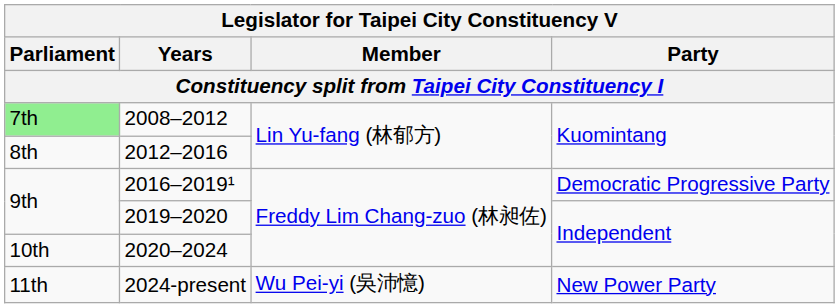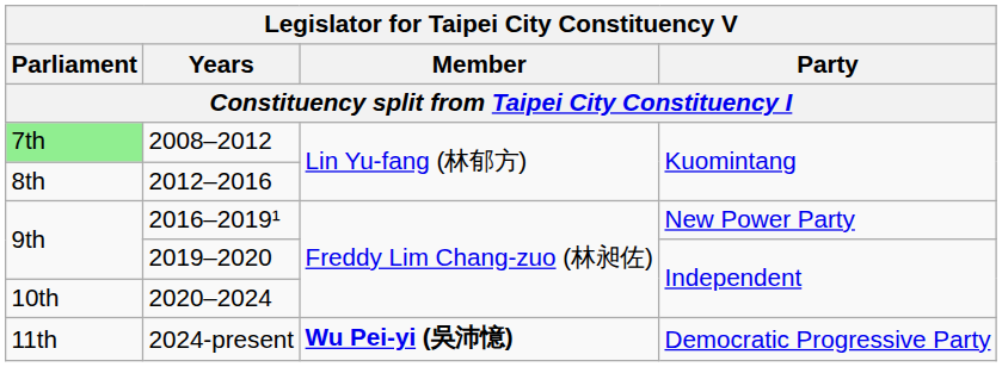2016–2019¹ | Party: Democratic Progressive Party -> New Power Party
2024-present | Member: normal -> bold
2024-present | Party: New Power Party -> Democratic Progressive Party
